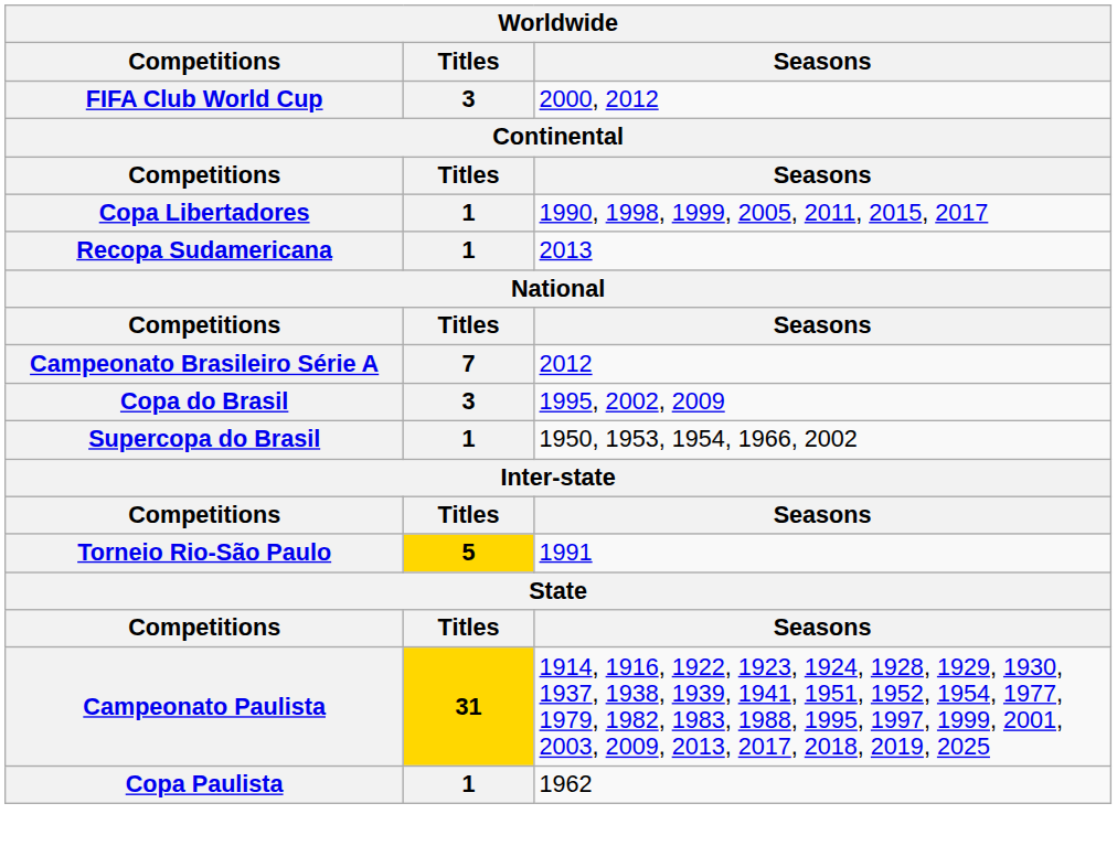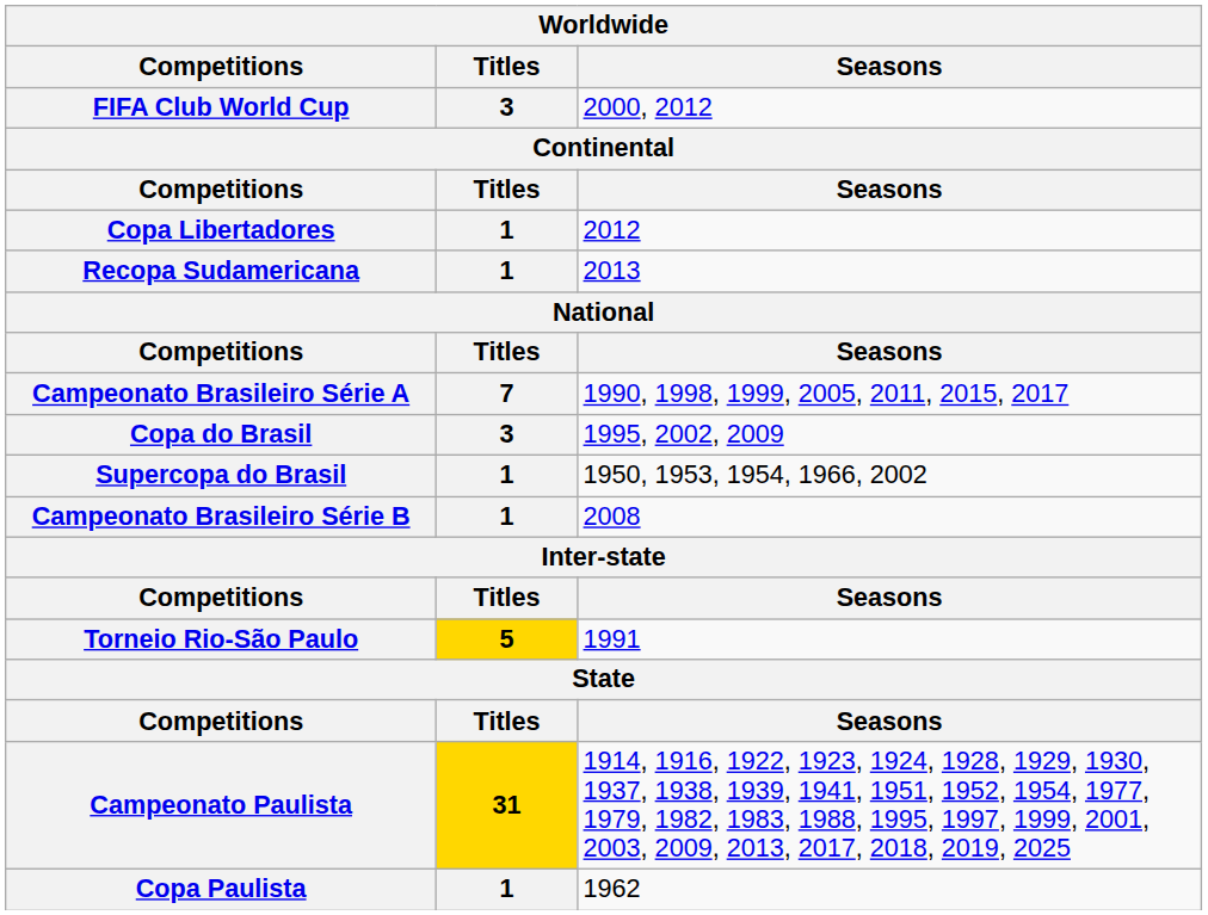Copa Libertadores | Seasons: 1990, 1998, 1999, 2005, 2011, 2015, 2017 -> 2012
Campeonato Brasileiro Série A | Seasons: 2012 -> 1990, 1998, 1999, 2005, 2011, 2015, 2017
+ row: Campeonato Brasileiro Série B | 1 | 2008
